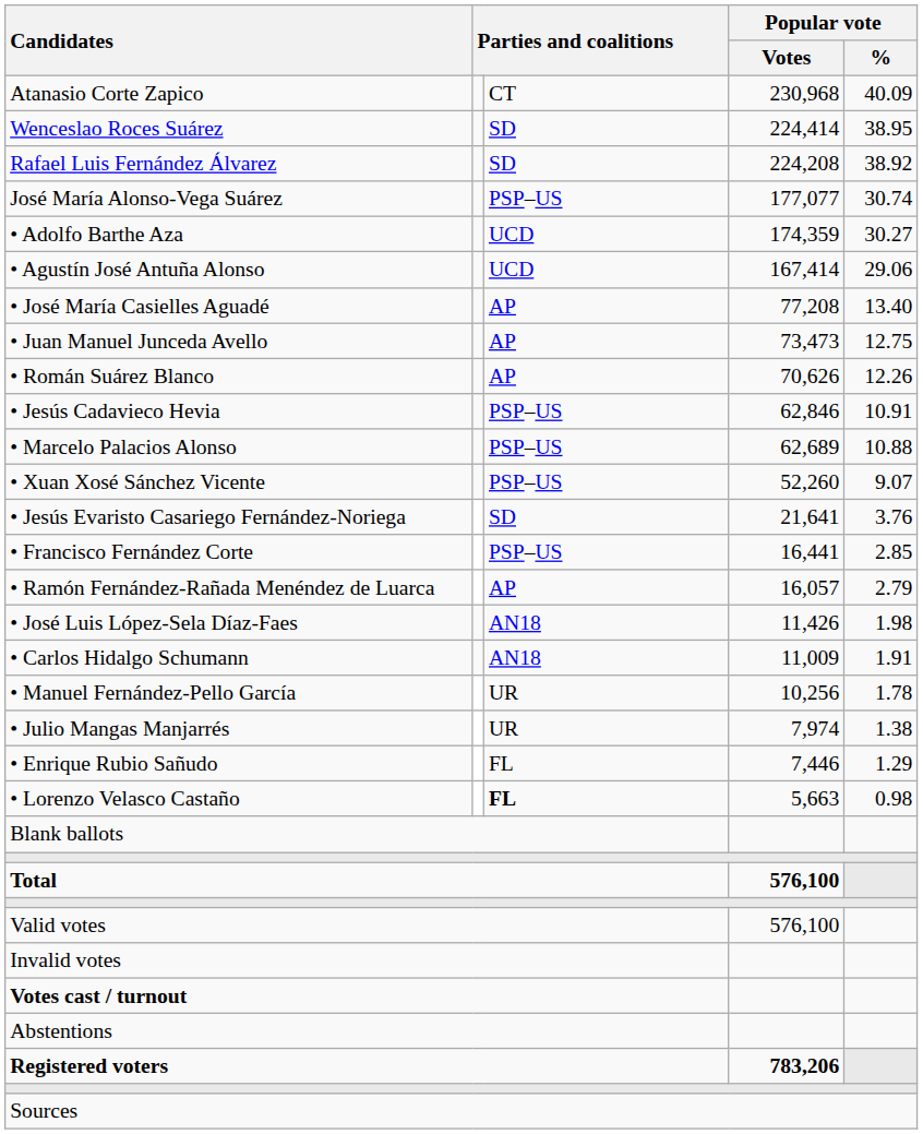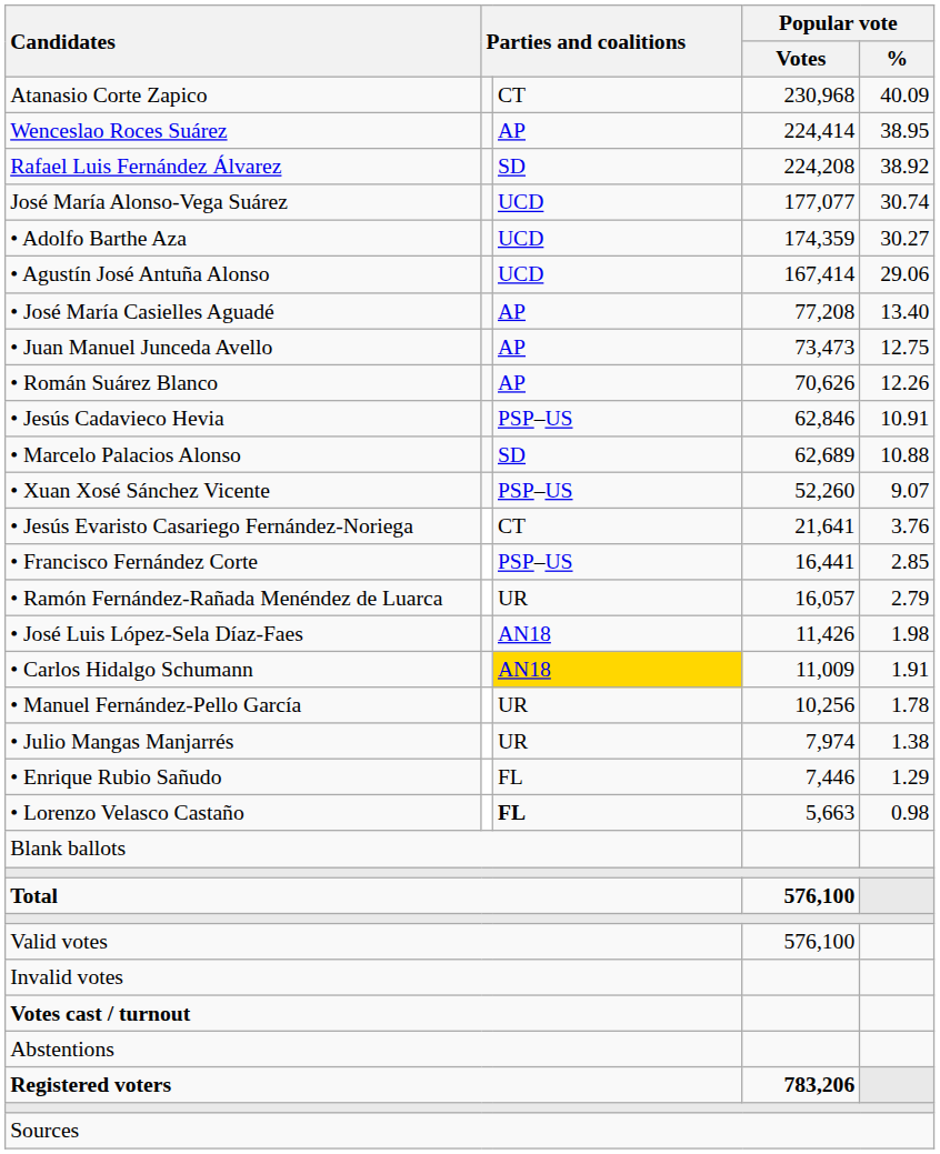Wenceslao Roces Suárez | column 3: SD -> AP
José María Alonso-Vega Suárez | column 3: PSP–US -> UCD
• Marcelo Palacios Alonso | column 3: PSP–US -> SD
• Jesús Evaristo Casariego Fernández-Noriega | column 3: SD -> CT
• Ramón Fernández-Rañada Menéndez de Luarca | column 3: AP -> UR
• Carlos Hidalgo Schumann | column 3: no background -> gold background
